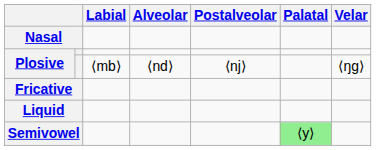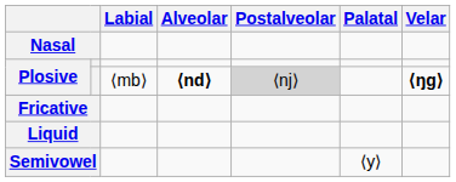Plosive / ⟨mb⟩ | Alveolar: normal -> bold
Plosive / ⟨mb⟩ | Postalveolar: no background -> lightgrey background
Plosive / ⟨mb⟩ | Velar: normal -> bold
Semivowel | Palatal: lightgreen background -> no background
